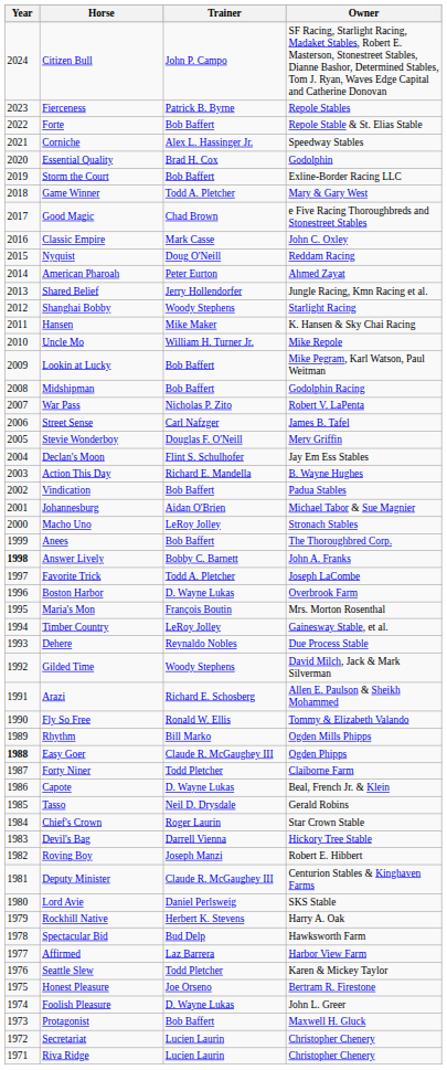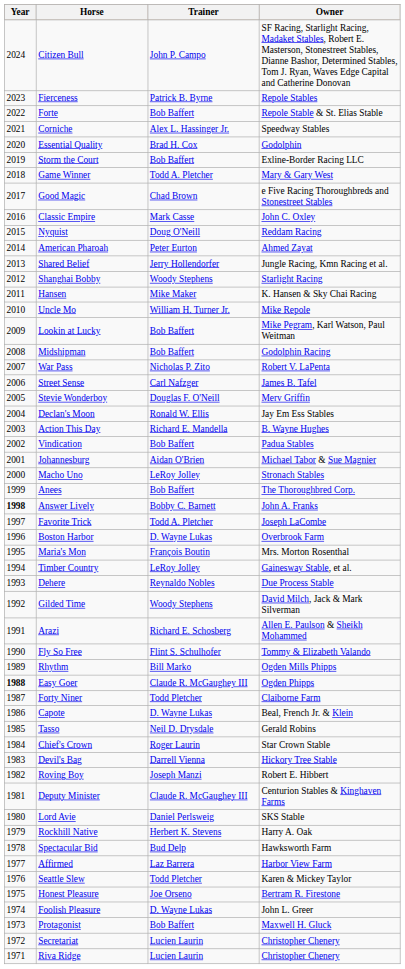Declan's Moon | Trainer: Flint S. Schulhofer -> Ronald W. Ellis
Fly So Free | Trainer: Ronald W. Ellis -> Flint S. Schulhofer
